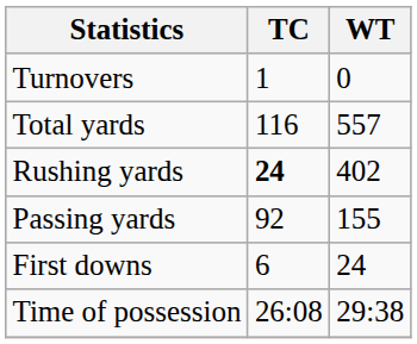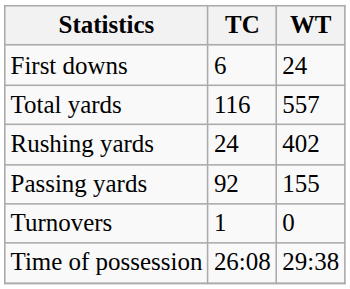rows swapped: First downs <-> Turnovers
Rushing yards | TC: bold -> normal
